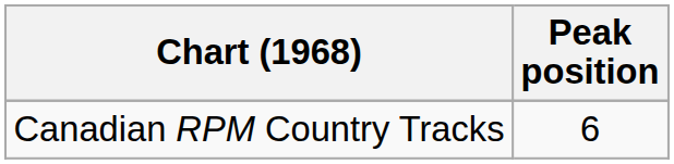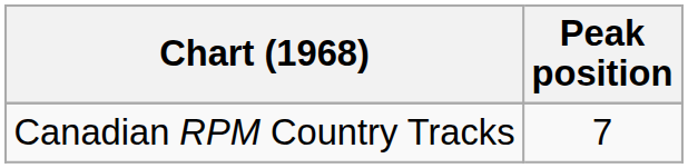Canadian RPM Country Tracks | Peak position: 6 -> 7
